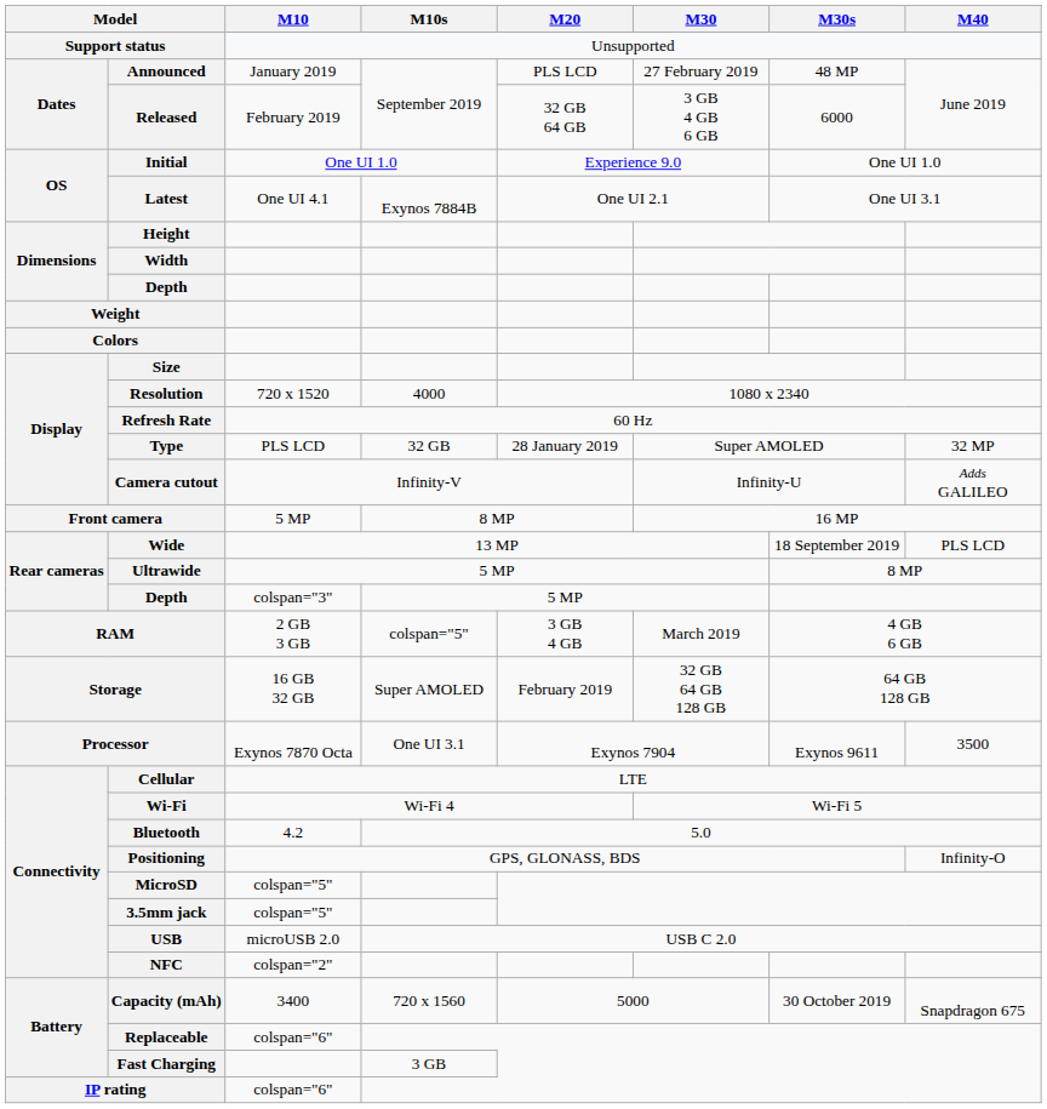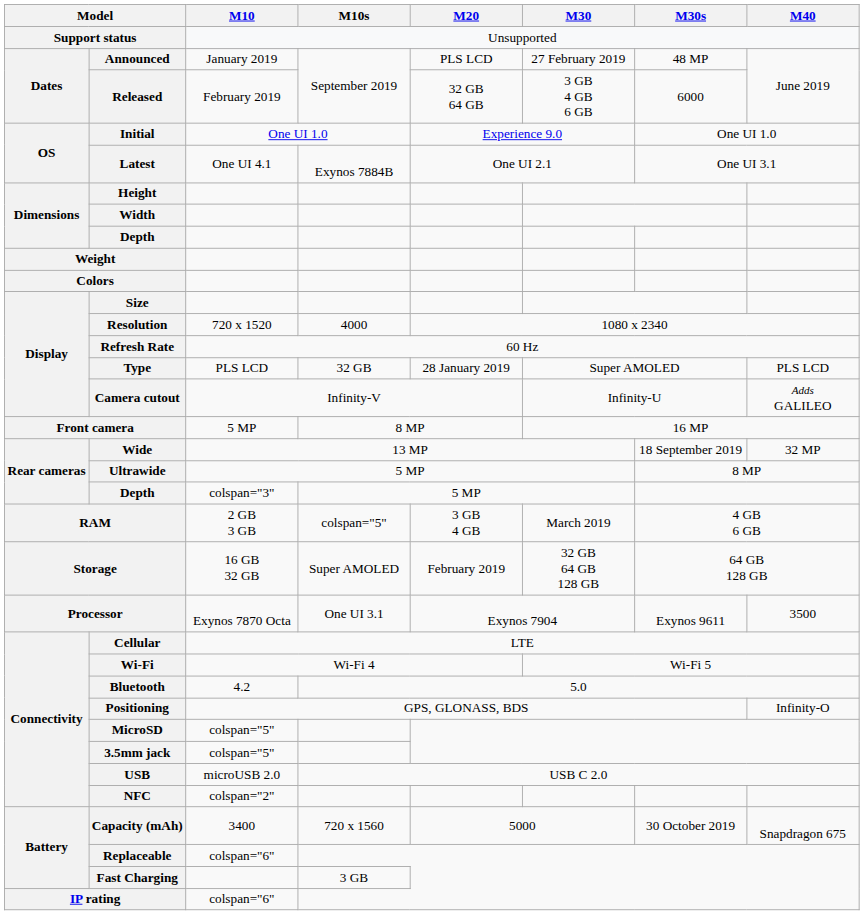Type | M40: 32 MP -> PLS LCD
Wide | M40: PLS LCD -> 32 MP
